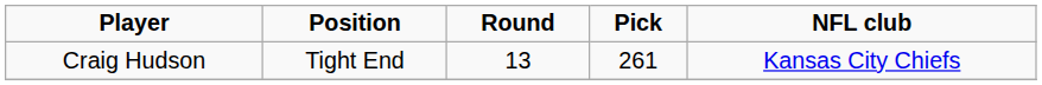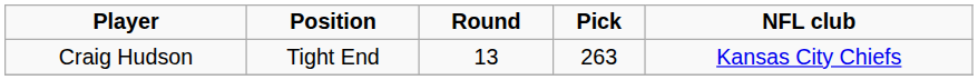Craig Hudson | Pick: 261 -> 263
